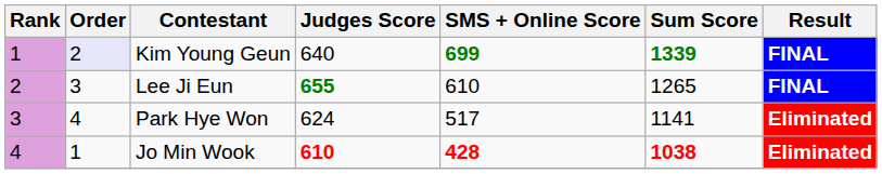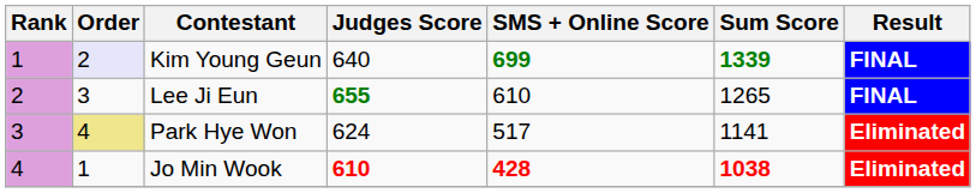Park Hye Won | Order: no background -> khaki background
